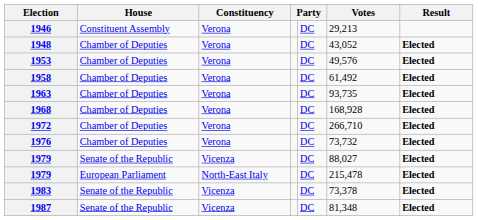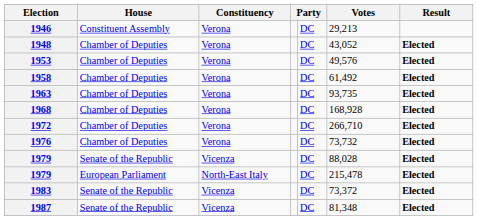1979 / Senate of the Republic | Votes: 88,027 -> 88,028
1983 | Votes: 73,378 -> 73,372
